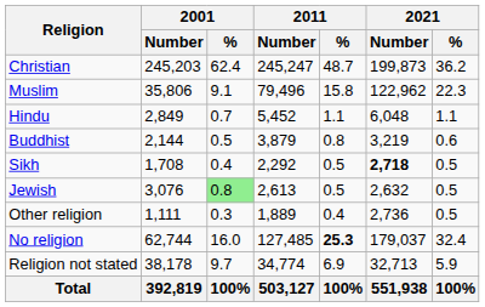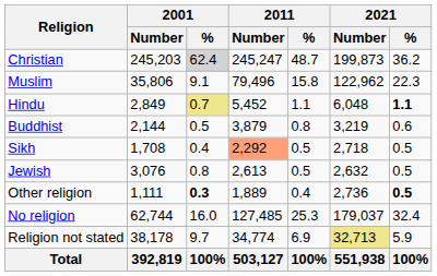Christian | 2001 / %: no background -> lightgrey background
Hindu | 2001 / %: no background -> khaki background
Hindu | 2021 / %: normal -> bold
Sikh | 2011 / Number: no background -> lightsalmon background
Sikh | 2021 / Number: bold -> normal
Jewish | 2001 / %: lightgreen background -> no background
Other religion | 2001 / %: normal -> bold
Other religion | 2021 / %: normal -> bold
No religion | 2011 / %: bold -> normal
Religion not stated | 2021 / Number: no background -> khaki background
